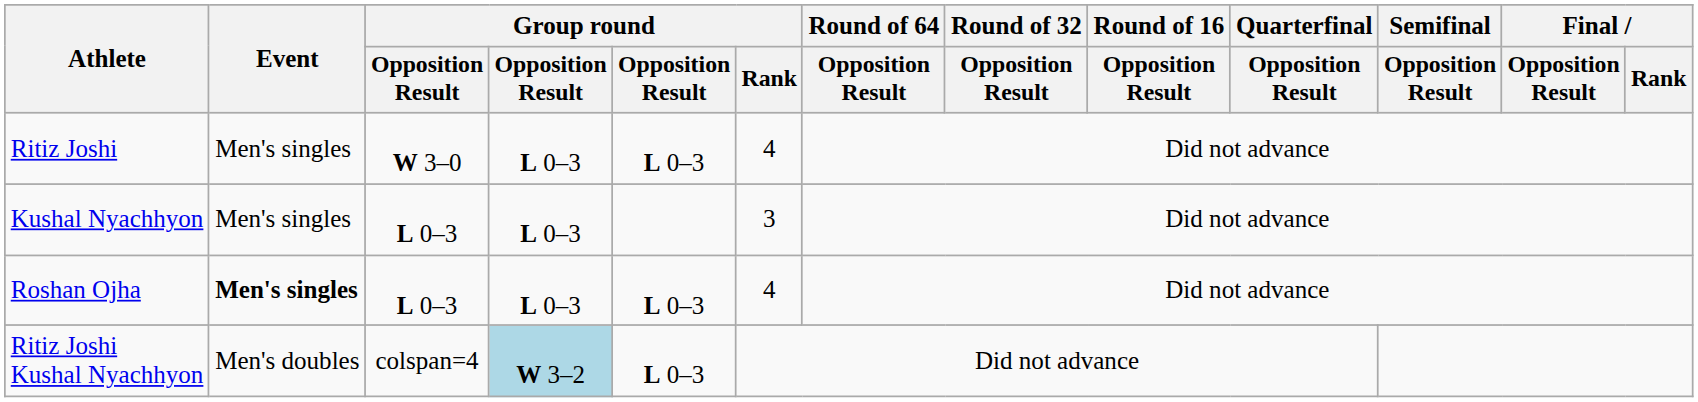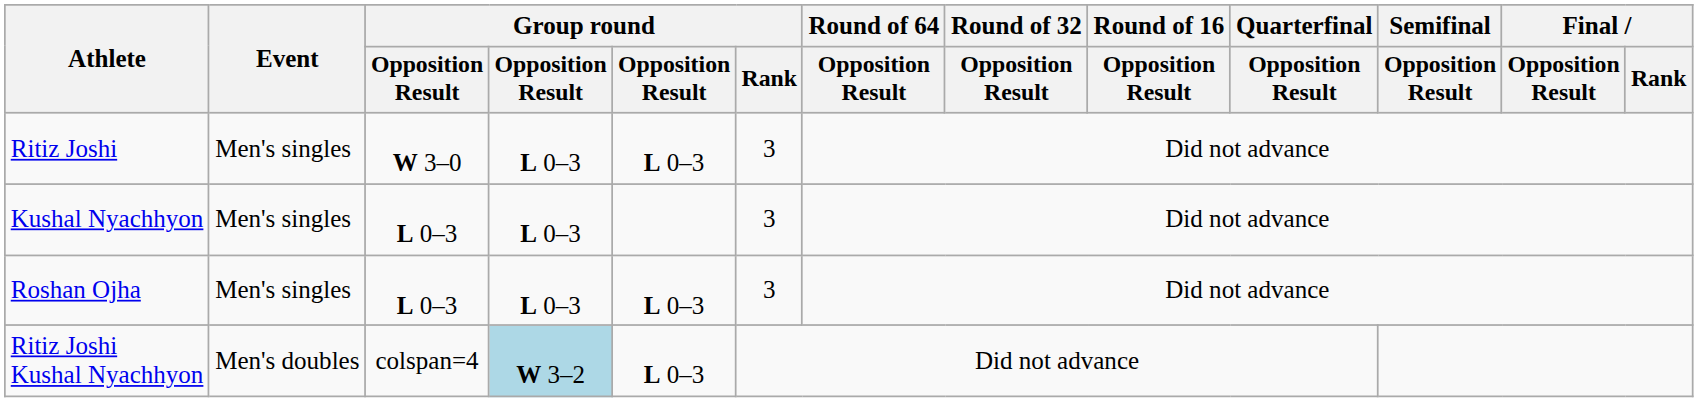Ritiz Joshi | Group round / Rank: 4 -> 3
Roshan Ojha | Event: bold -> normal
Roshan Ojha | Group round / Rank: 4 -> 3
